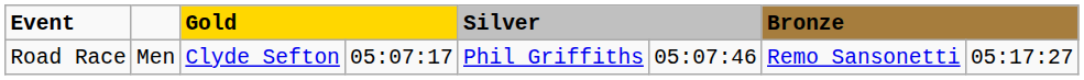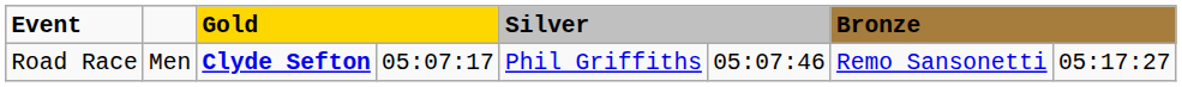Road Race | column 3: normal -> bold
